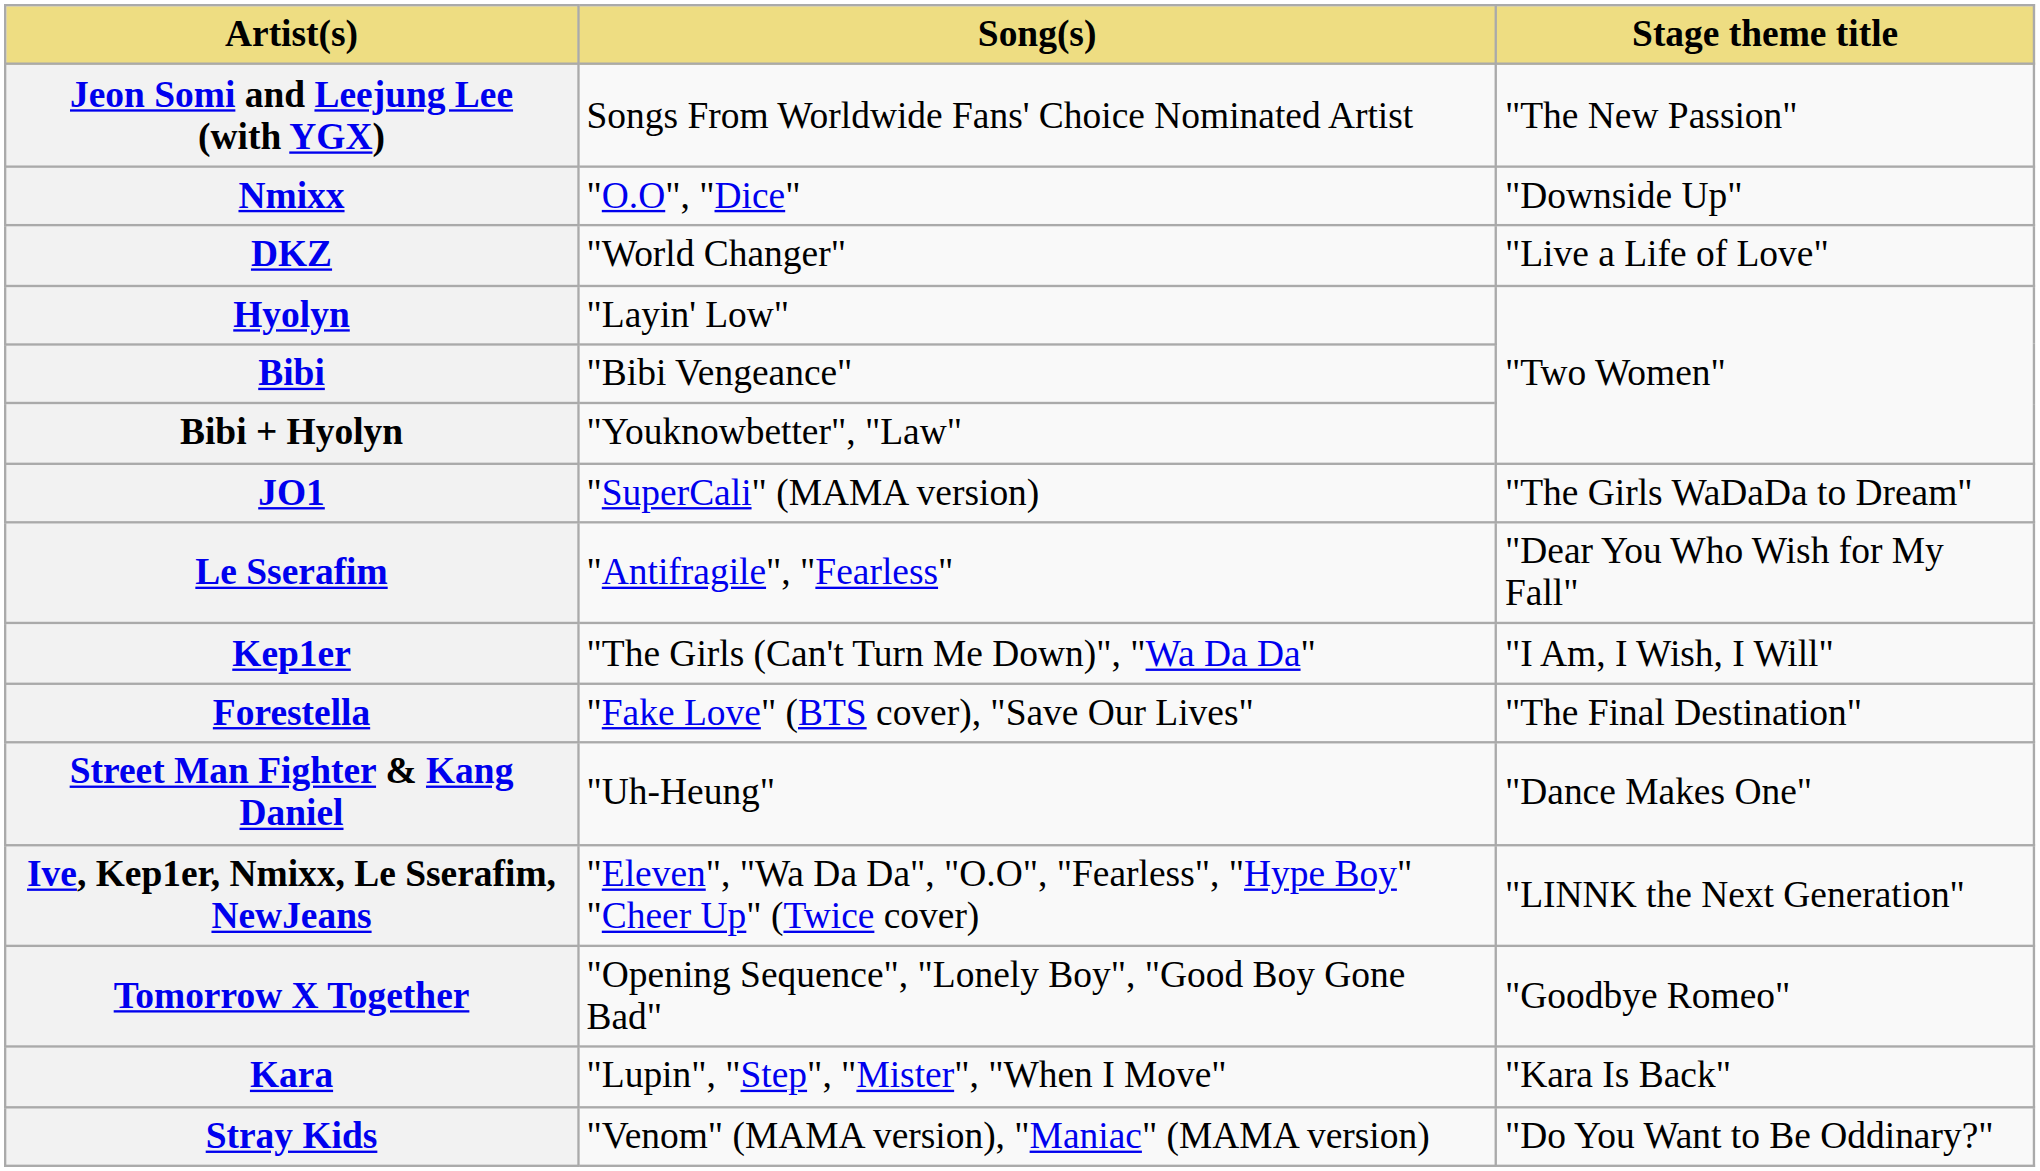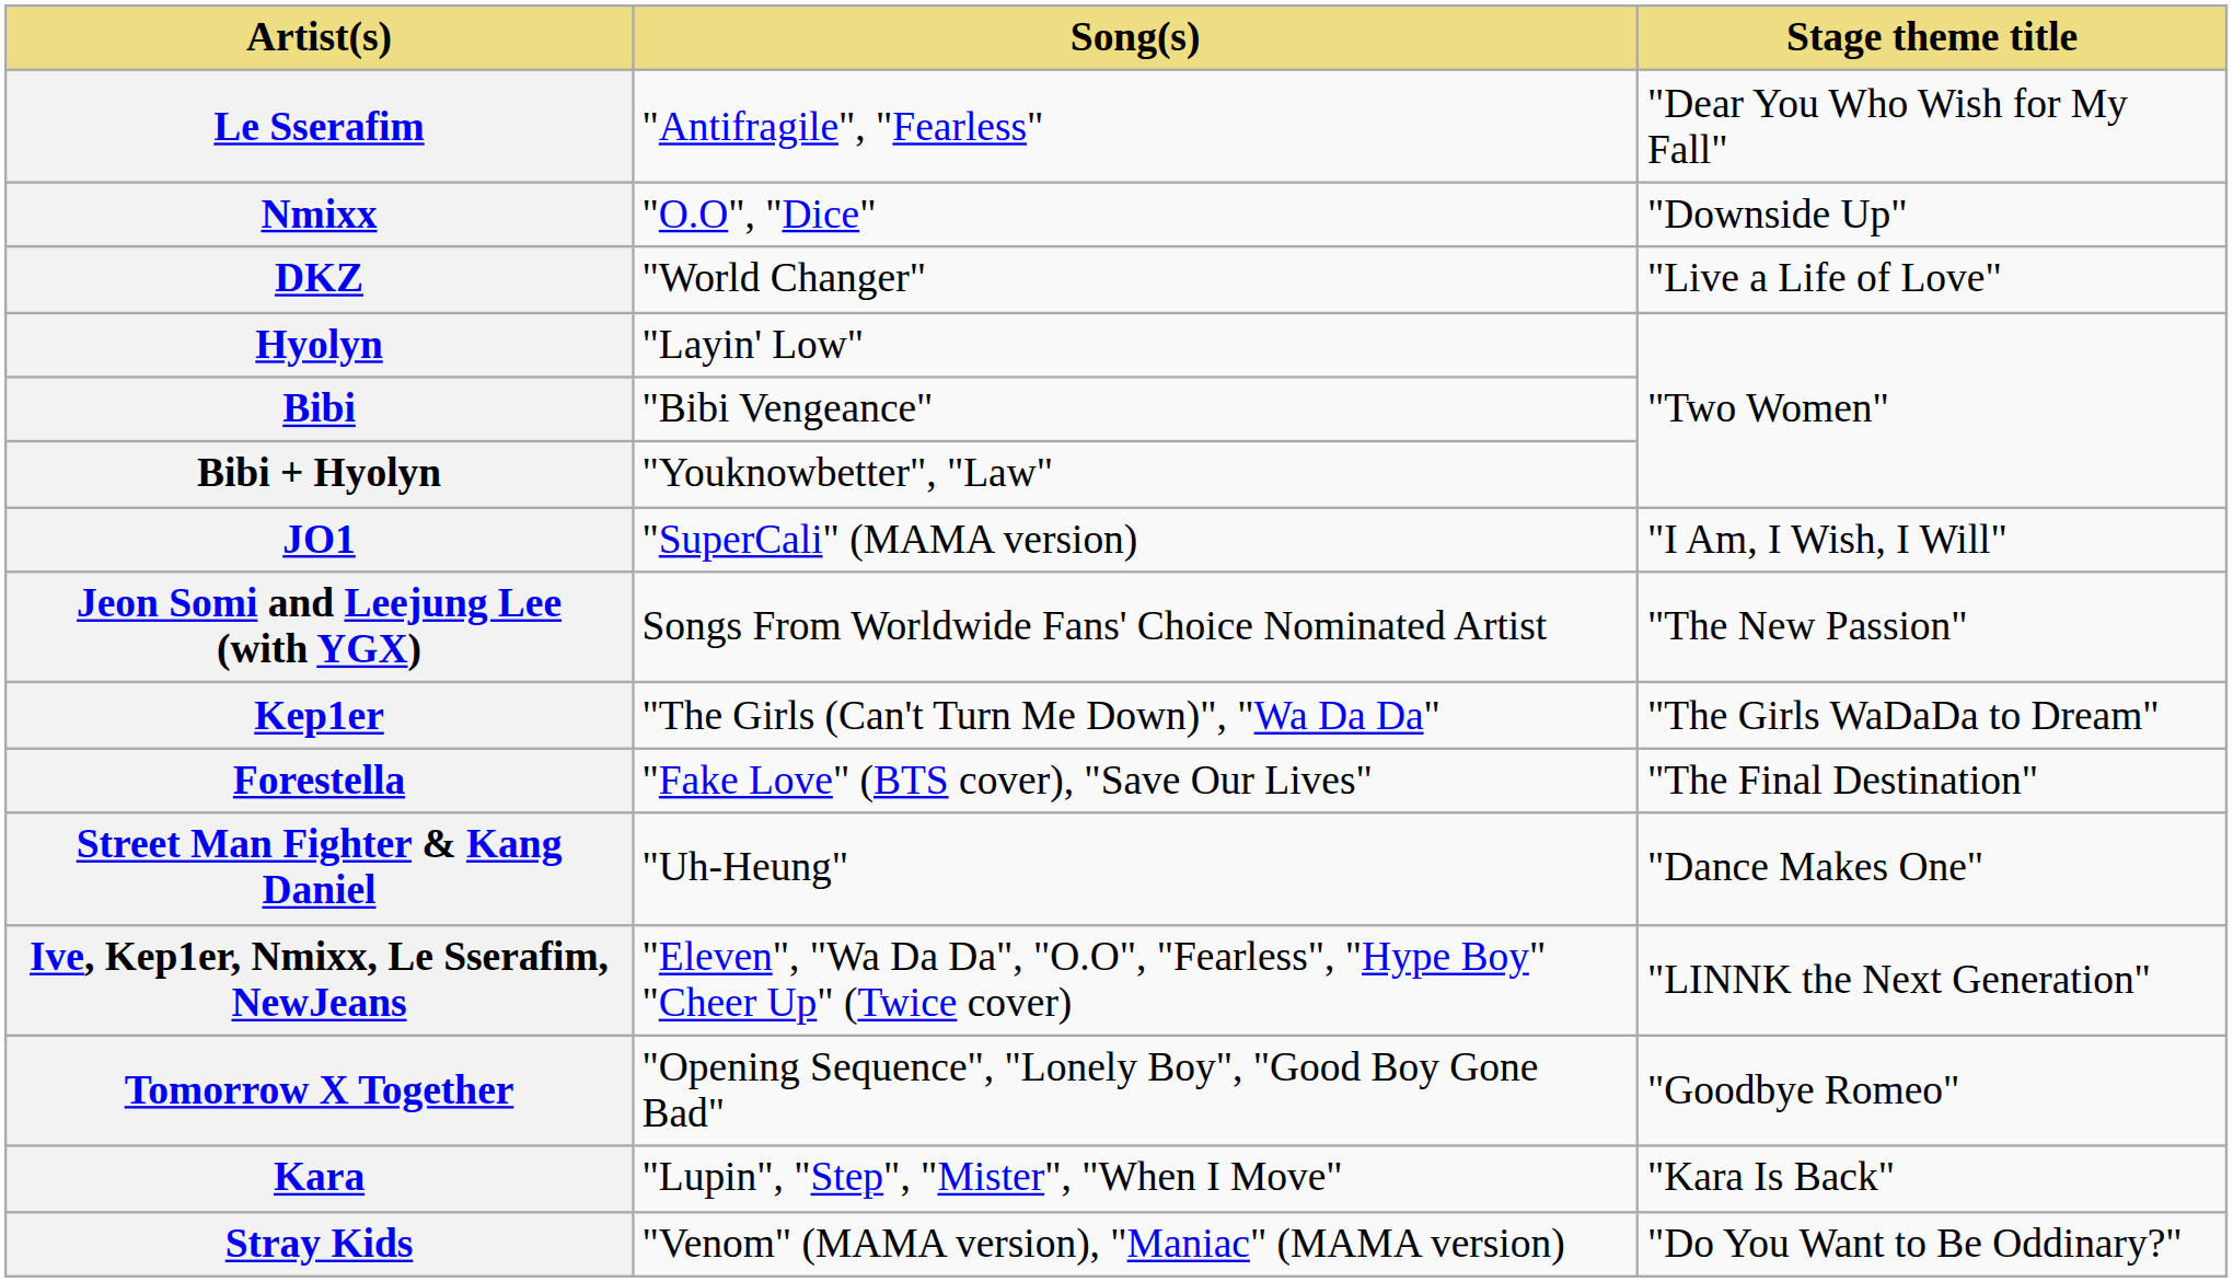rows swapped: Jeon Somi and Leejung Lee (with YGX) <-> Le Sserafim
JO1 | Stage theme title: "The Girls WaDaDa to Dream" -> "I Am, I Wish, I Will"
Kep1er | Stage theme title: "I Am, I Wish, I Will" -> "The Girls WaDaDa to Dream"
